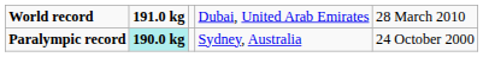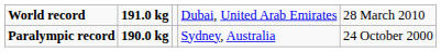Paralympic record | column 2: paleturquoise background -> no background
